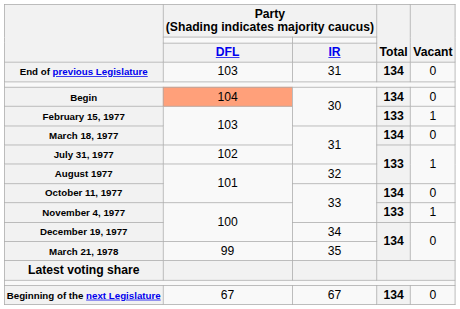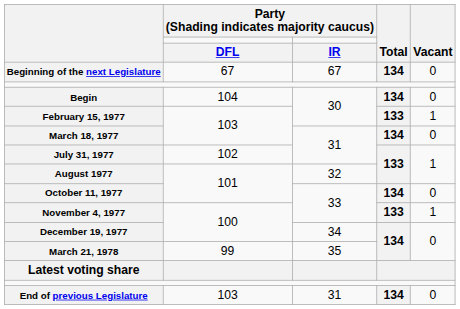rows swapped: End of previous Legislature <-> Beginning of the next Legislature
Begin | column 2: lightsalmon background -> no background
